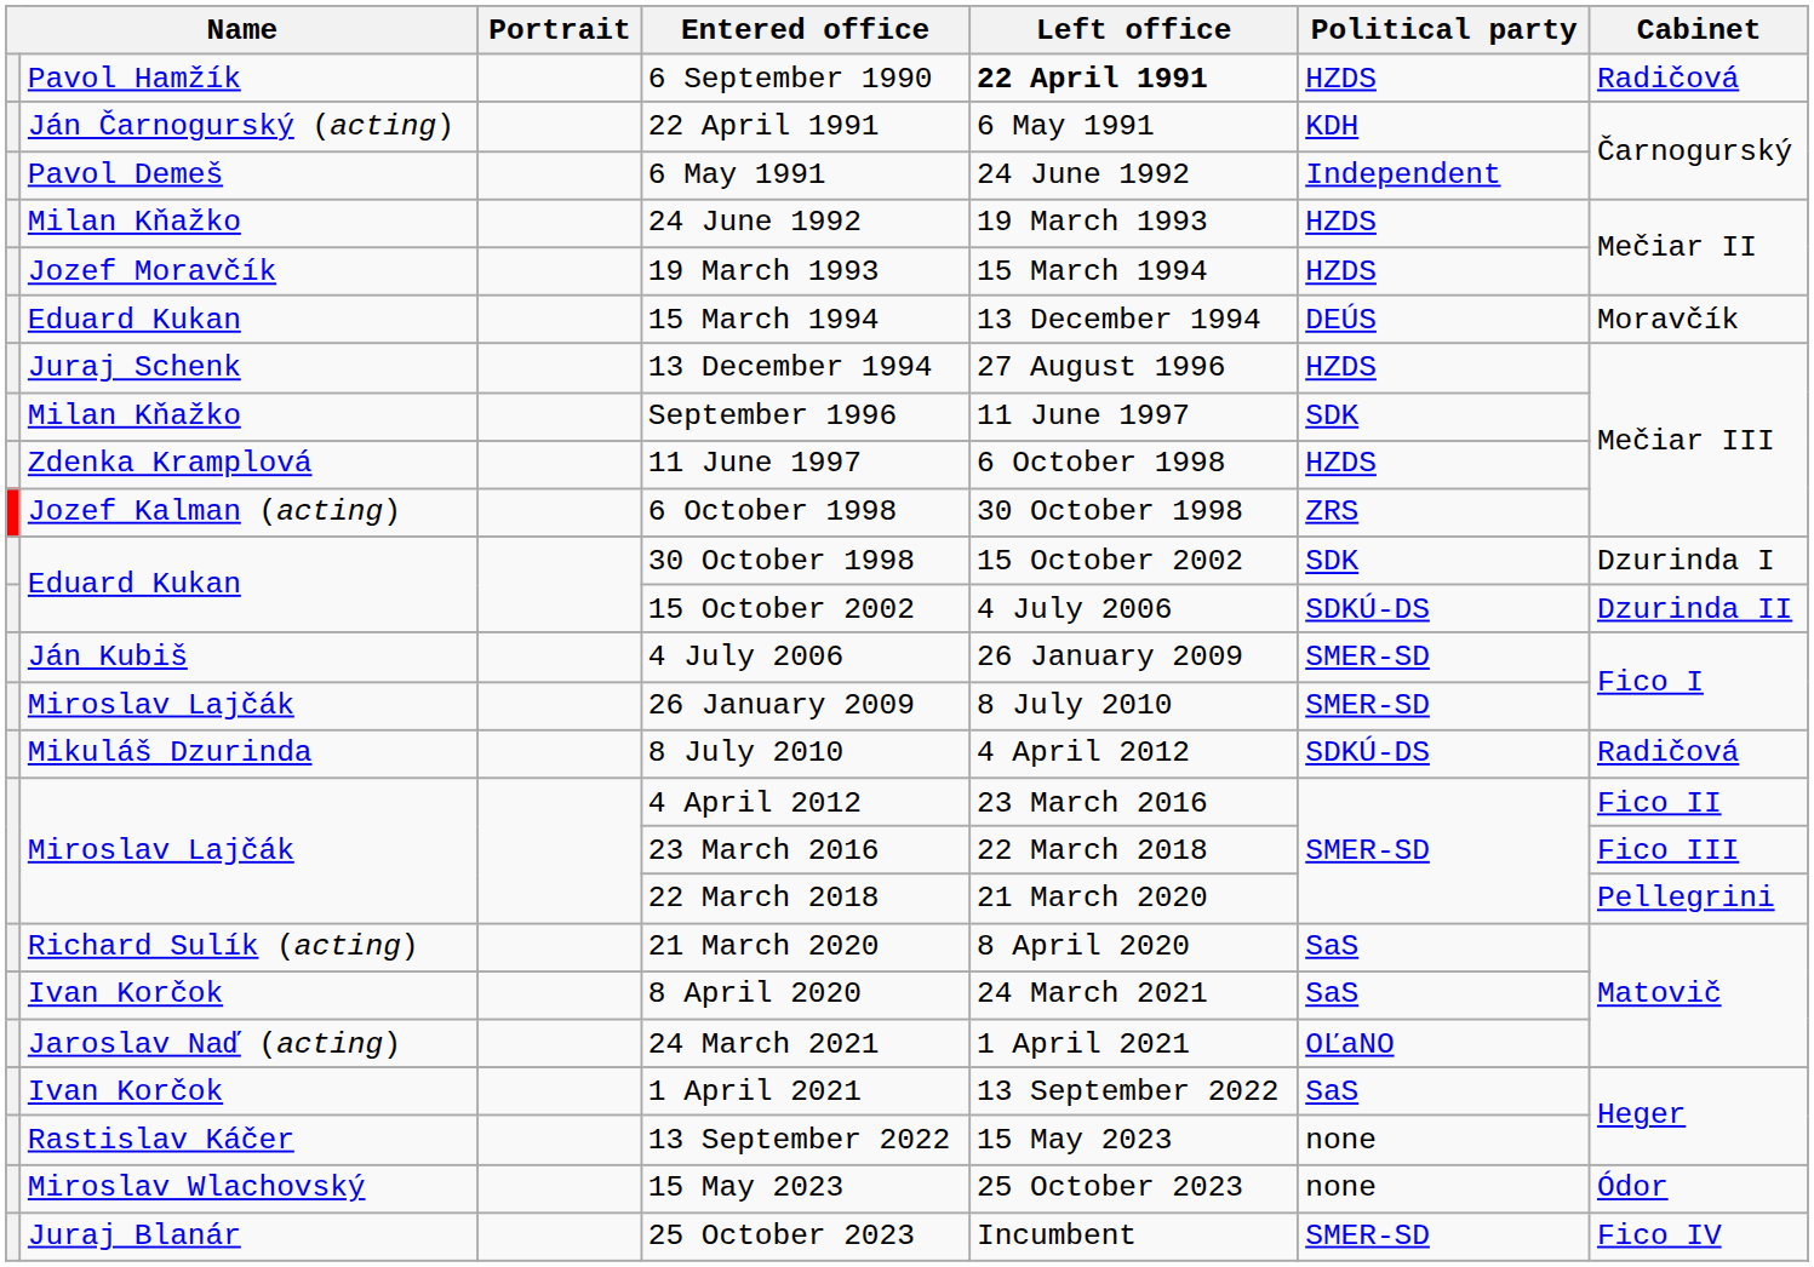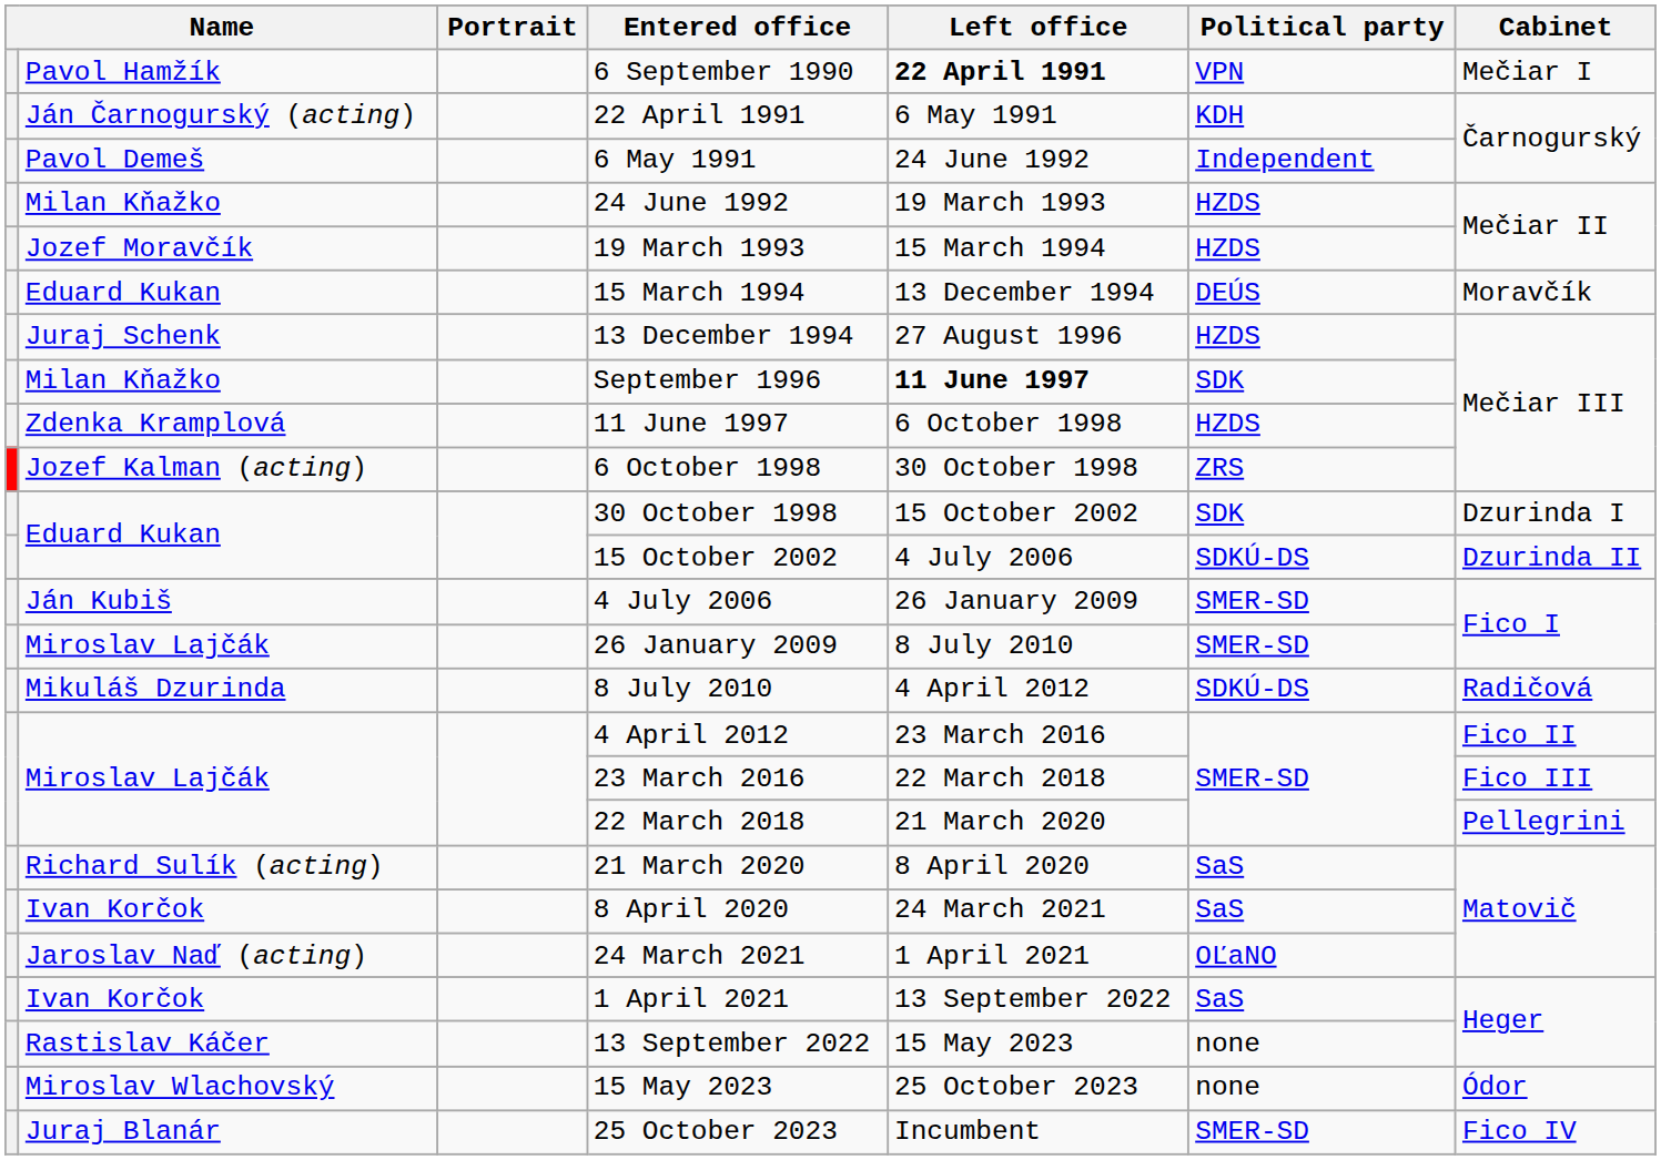6 September 1990 | Political party: HZDS -> VPN
6 September 1990 | Cabinet: Radičová -> Mečiar I
September 1996 | Left office: normal -> bold
